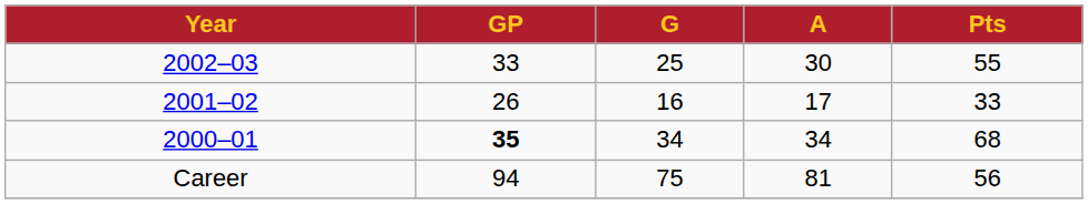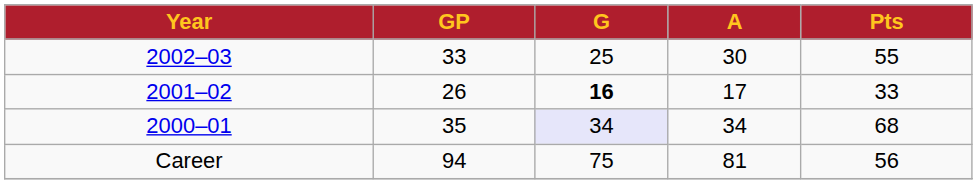2001–02 | G: normal -> bold
2000–01 | GP: bold -> normal
2000–01 | G: no background -> lavender background
